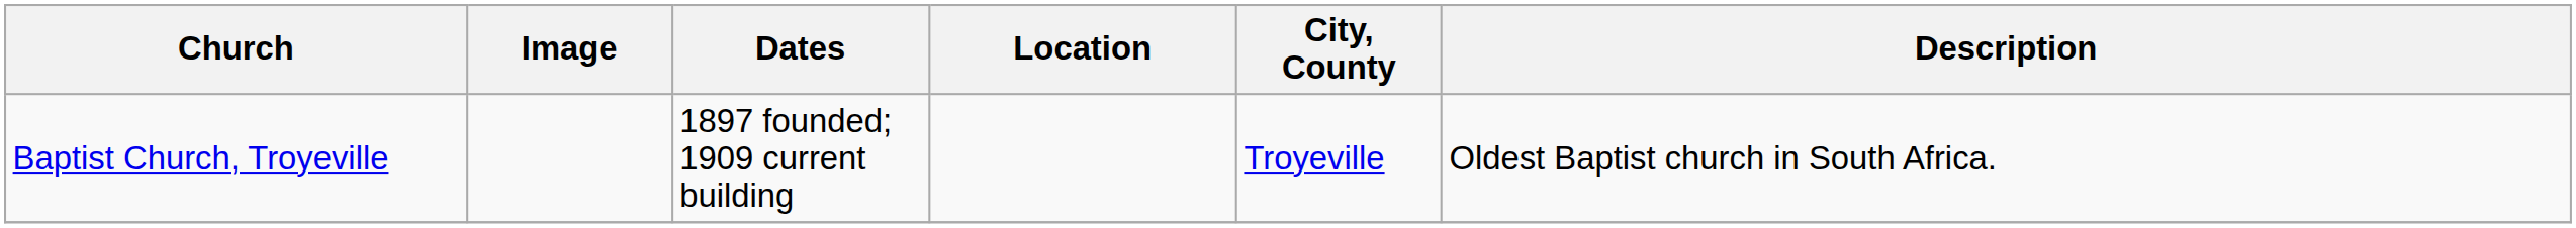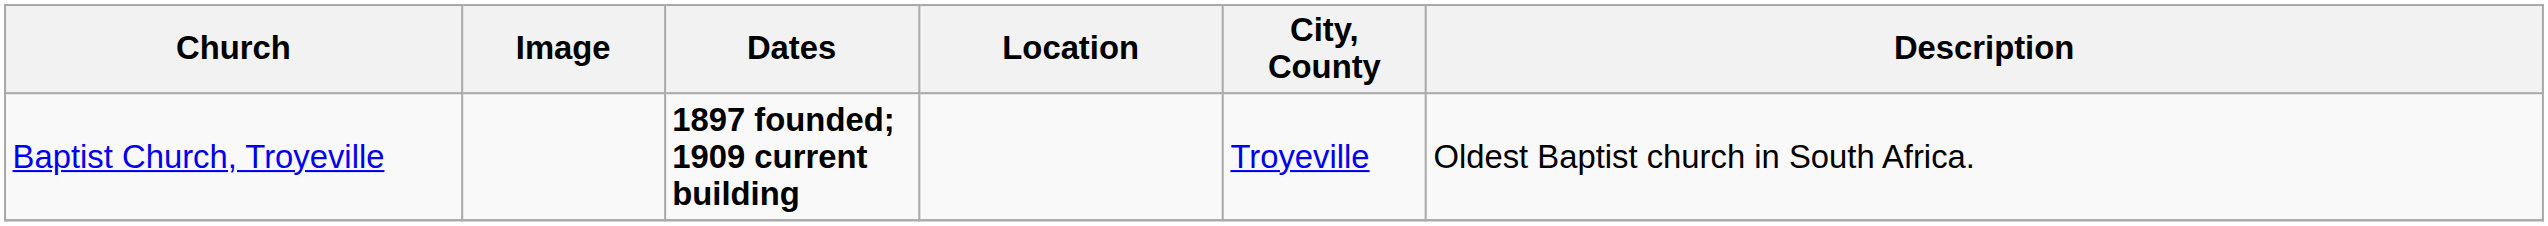Baptist Church, Troyeville | Dates: normal -> bold
